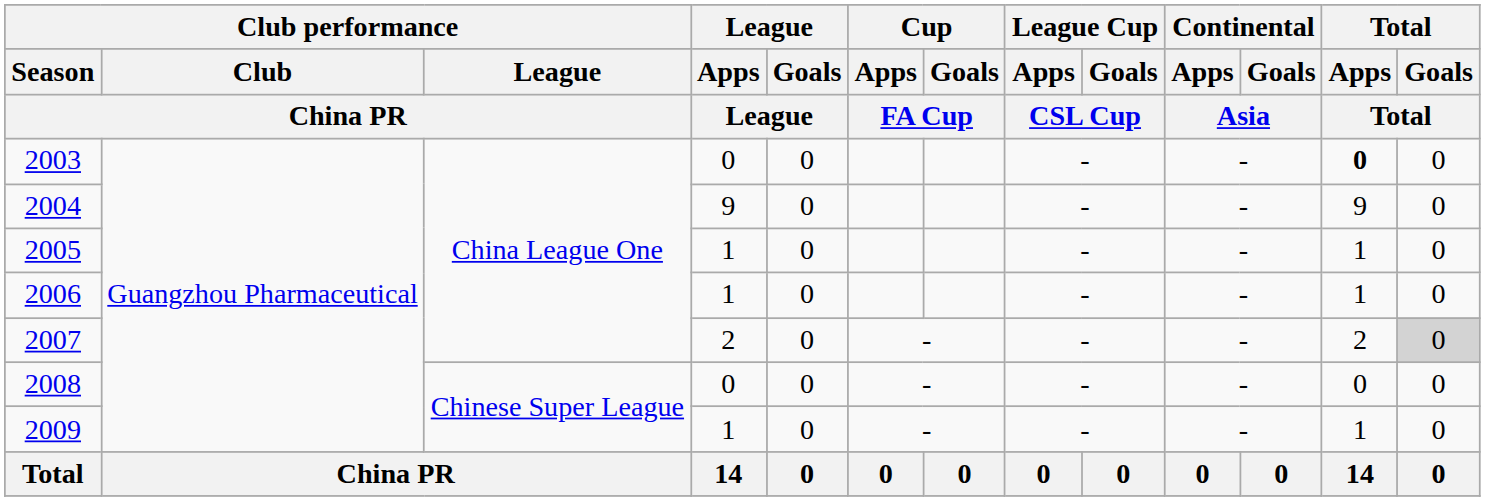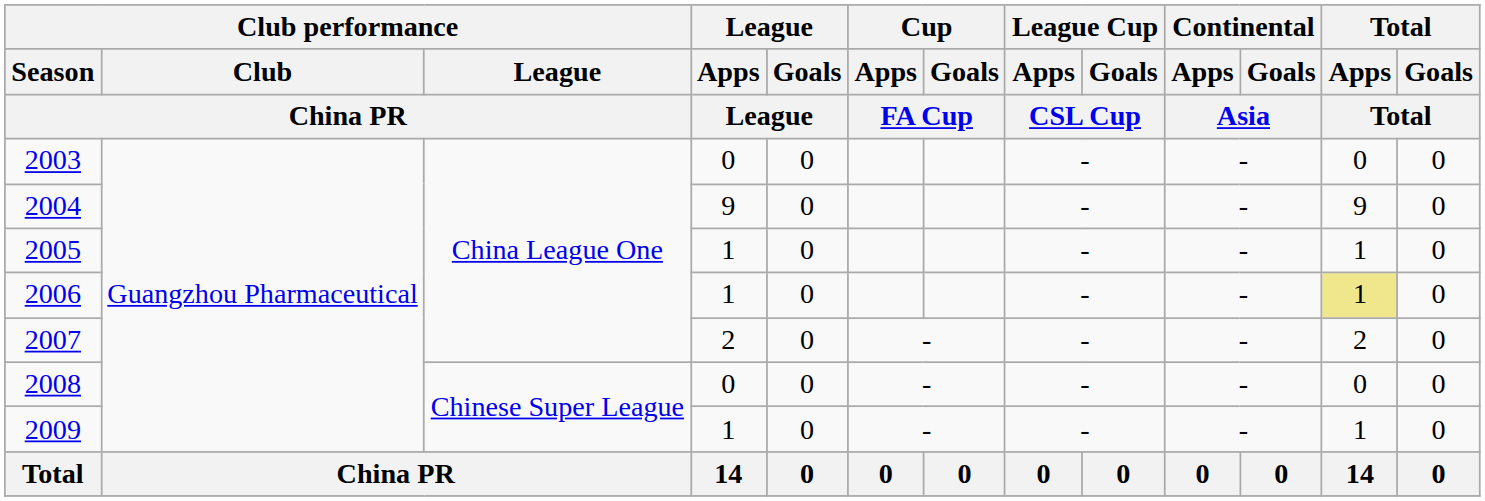2003 | Total / Apps / Total: bold -> normal
2006 | Total / Apps / Total: no background -> khaki background
2007 | Total / Goals / Total: lightgrey background -> no background
